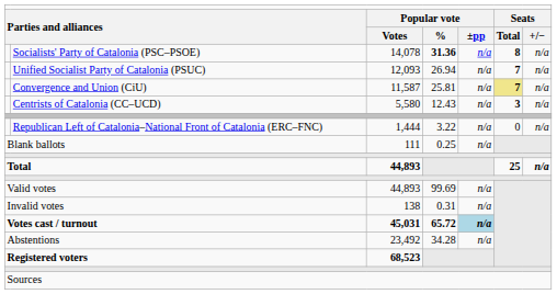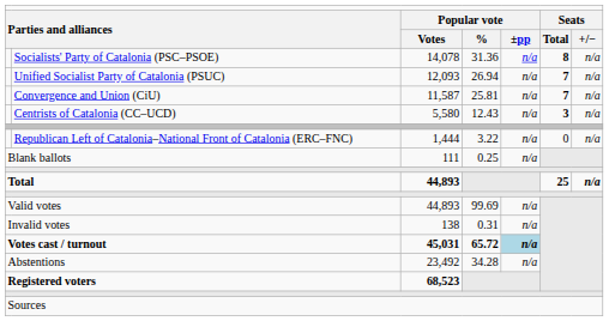Socialists' Party of Catalonia (PSC–PSOE) | column 4: bold -> normal
Convergence and Union (CiU) | column 6: khaki background -> no background
